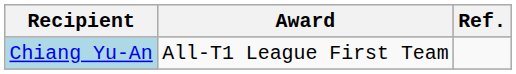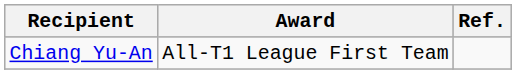row 2 | Recipient: lightblue background -> no background
